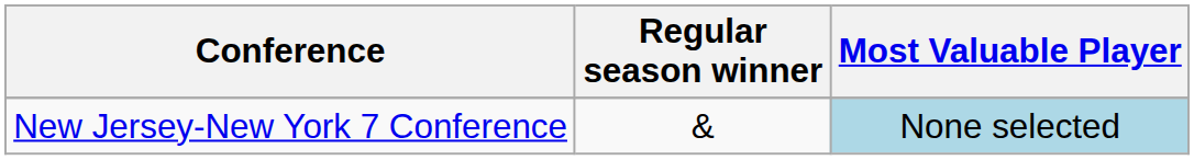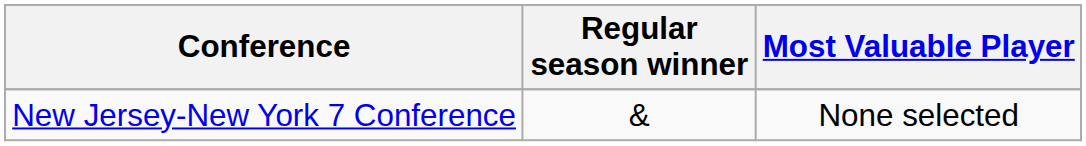New Jersey-New York 7 Conference | Most Valuable Player: lightblue background -> no background
